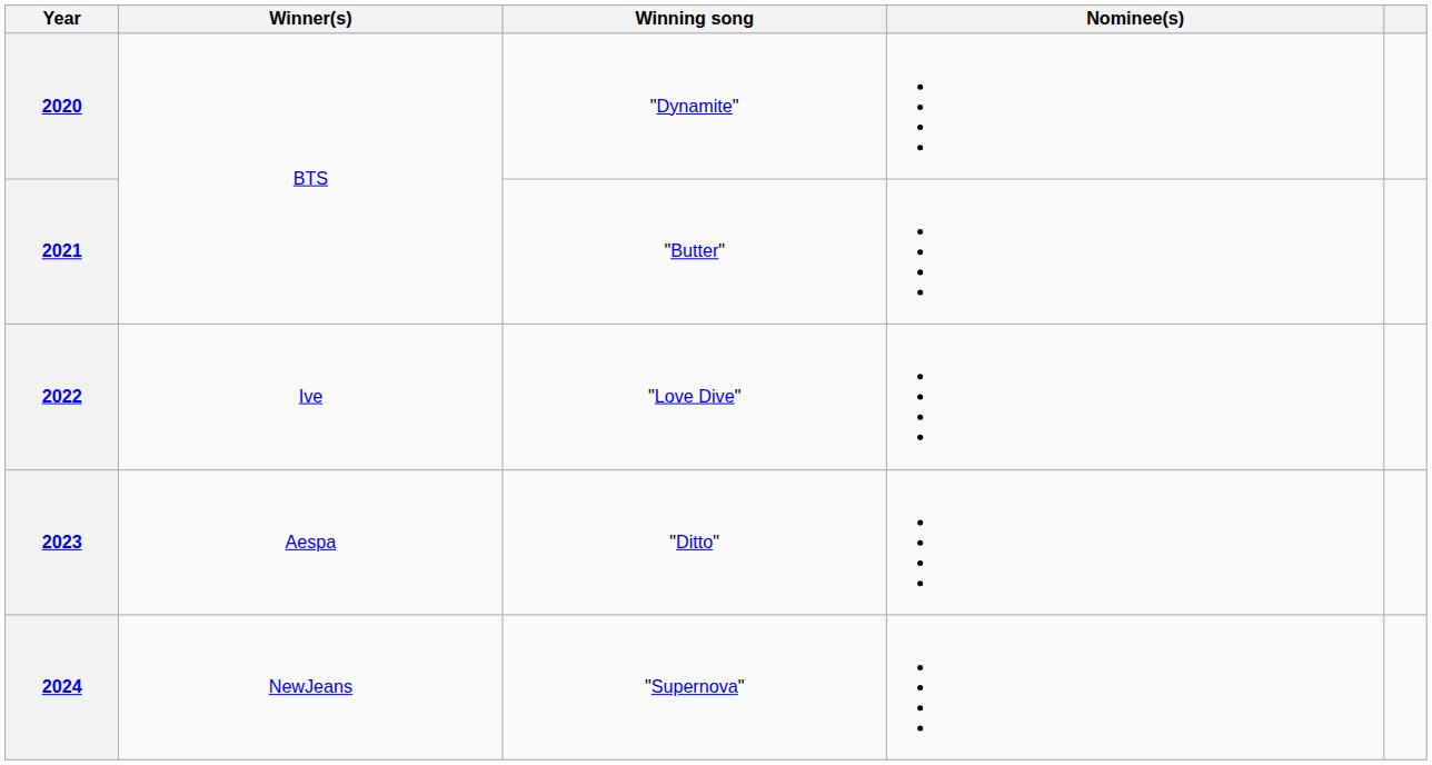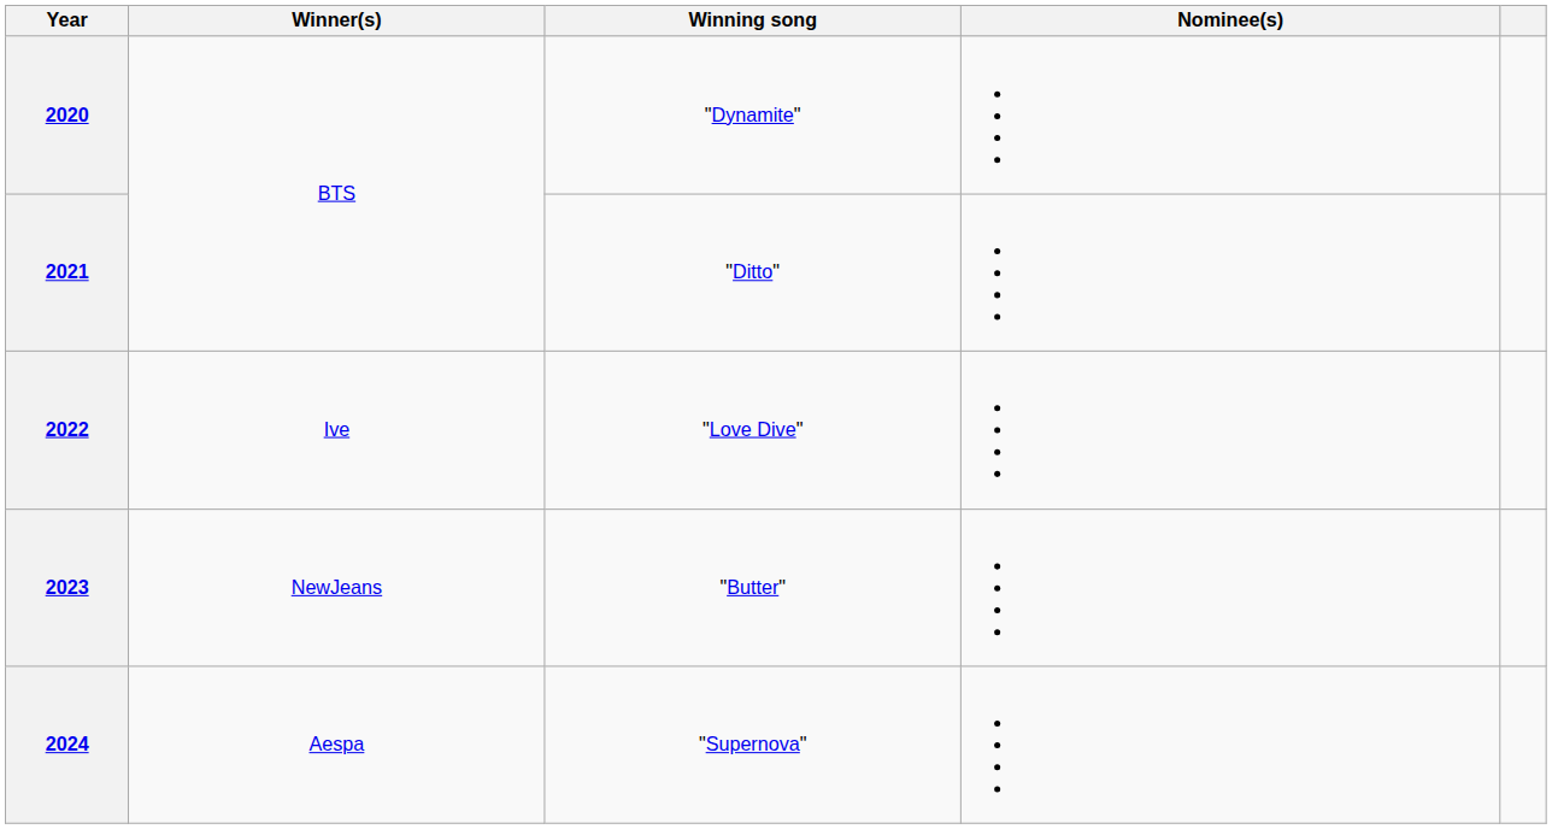2021 | Winning song: "Butter" -> "Ditto"
2023 | Winner(s): Aespa -> NewJeans
2023 | Winning song: "Ditto" -> "Butter"
2024 | Winner(s): NewJeans -> Aespa
